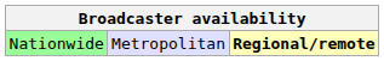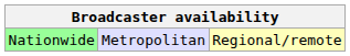Nationwide | column 3: bold -> normal
